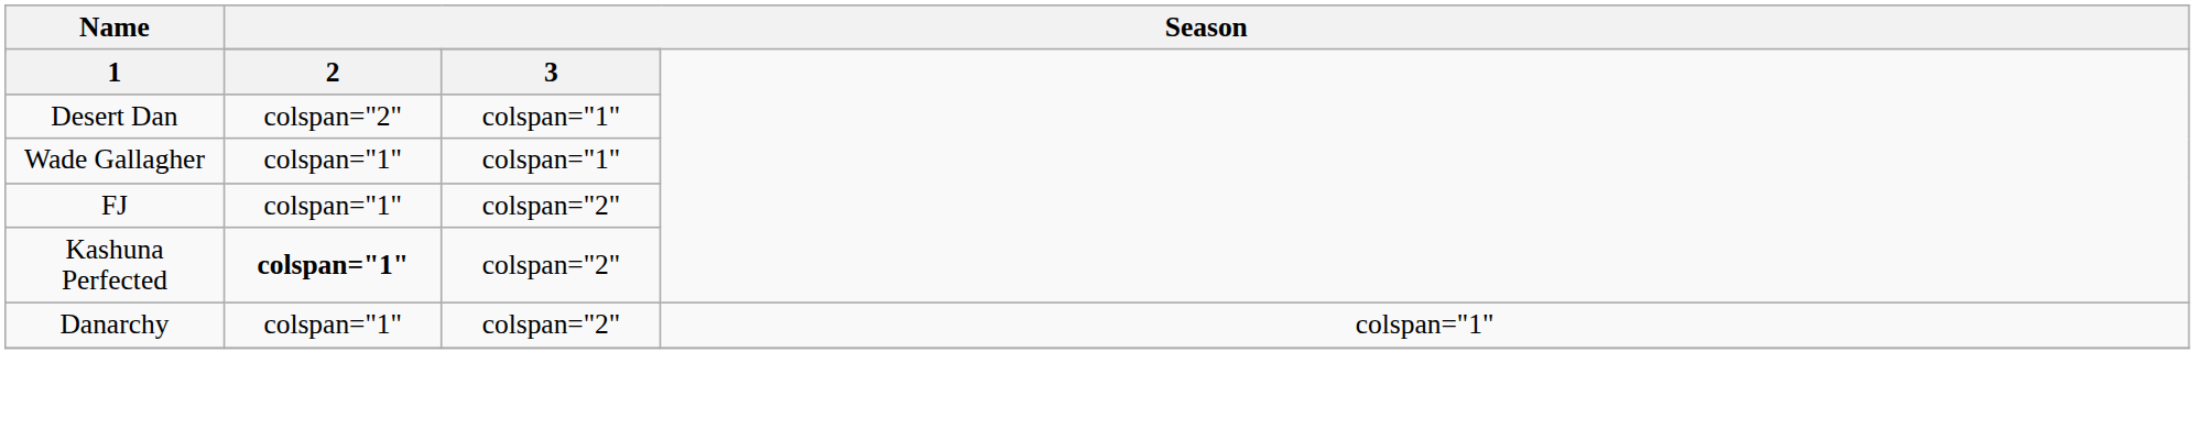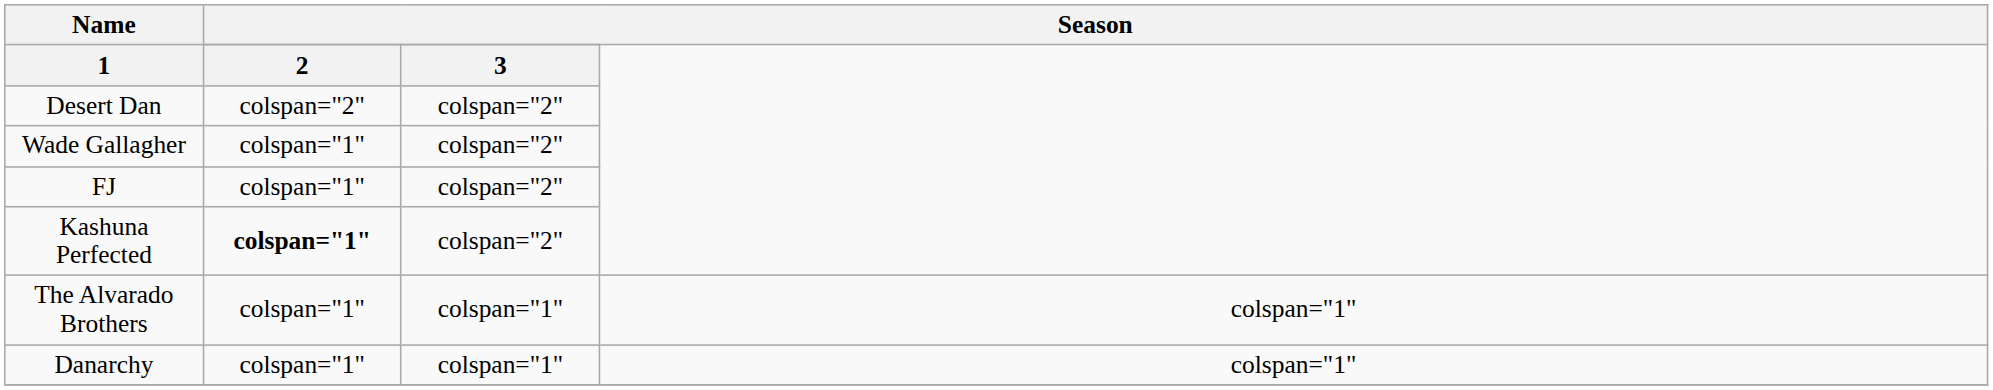Desert Dan | column 3: colspan="1" -> colspan="2"
Wade Gallagher | column 3: colspan="1" -> colspan="2"
+ row: The Alvarado Brothers | colspan="1" | colspan="1" | colspan="1"
Danarchy | column 3: colspan="2" -> colspan="1"
